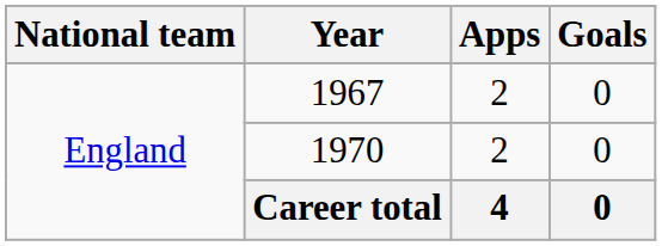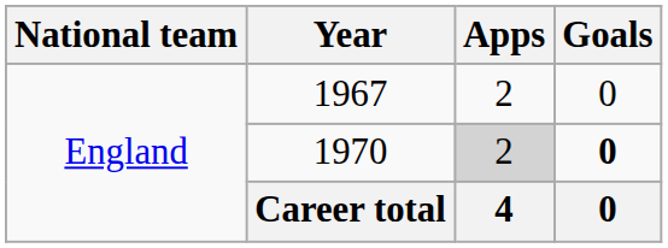1970 | Apps: no background -> lightgrey background
1970 | Goals: normal -> bold
